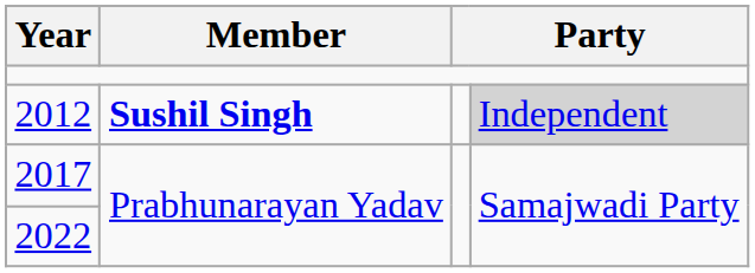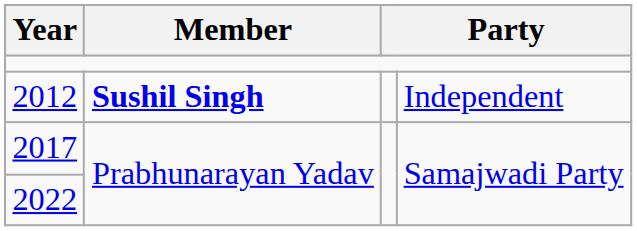2012 | column 4: lightgrey background -> no background
